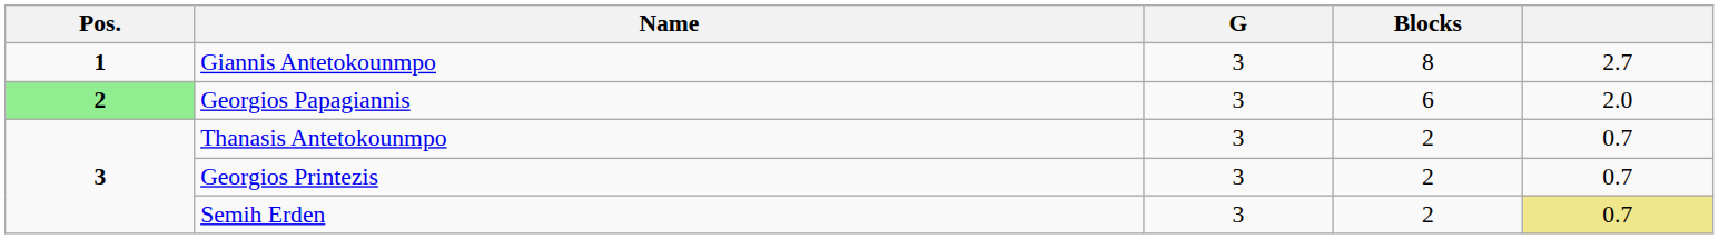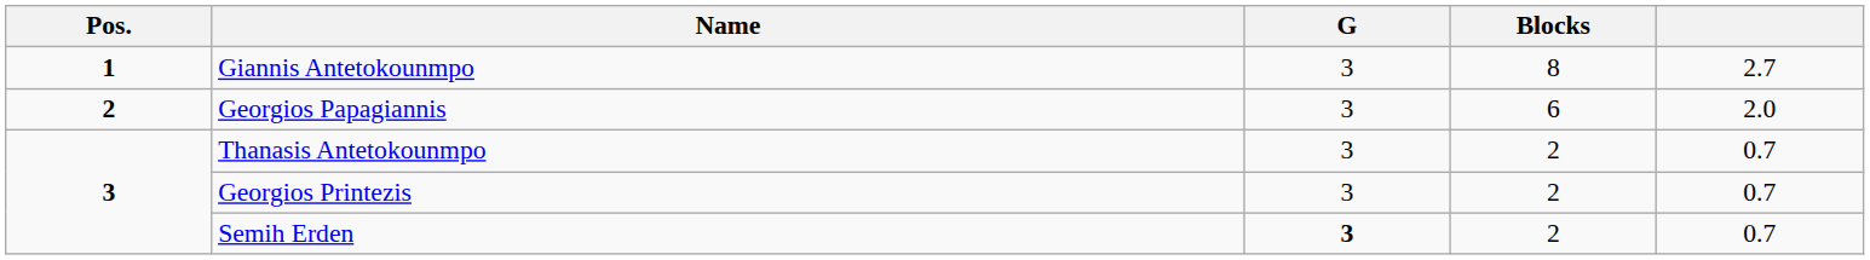Georgios Papagiannis | Pos.: lightgreen background -> no background
Semih Erden | G: normal -> bold
Semih Erden | column 5: khaki background -> no background
